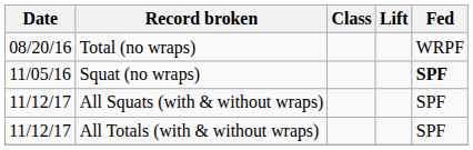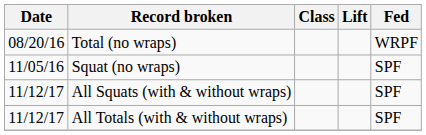Squat (no wraps) | Fed: bold -> normal
